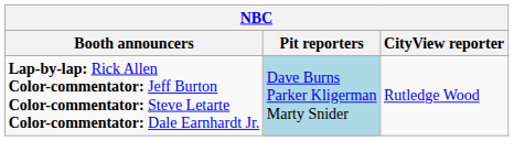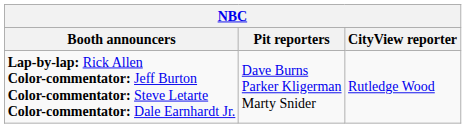row 3 | Pit reporters: lightblue background -> no background
